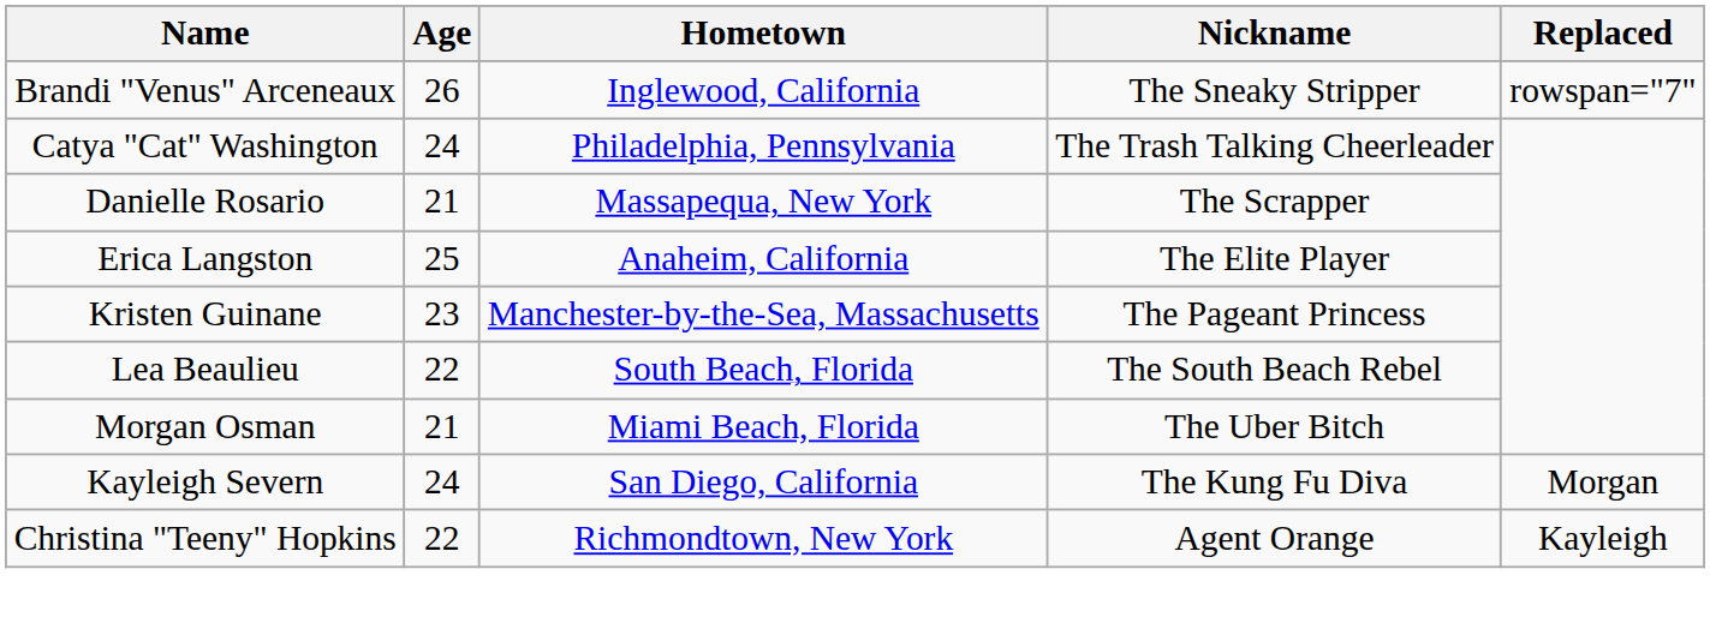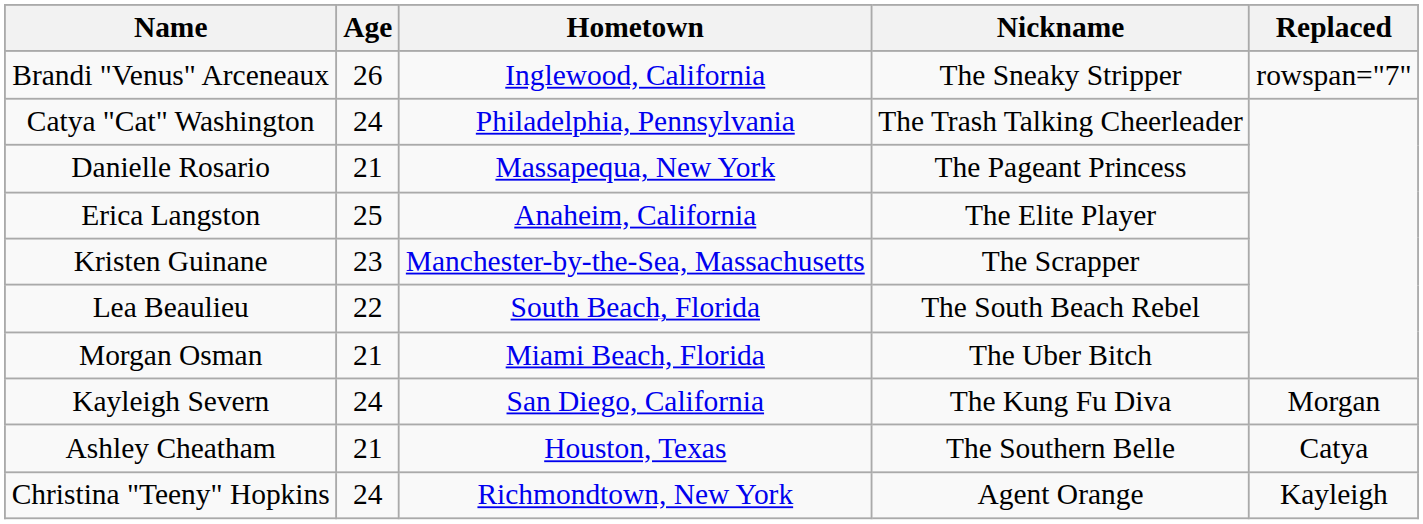Danielle Rosario | Nickname: The Scrapper -> The Pageant Princess
Kristen Guinane | Nickname: The Pageant Princess -> The Scrapper
+ row: Ashley Cheatham | 21 | Houston, Texas | The Southern Belle | Catya
Christina "Teeny" Hopkins | Age: 22 -> 24
